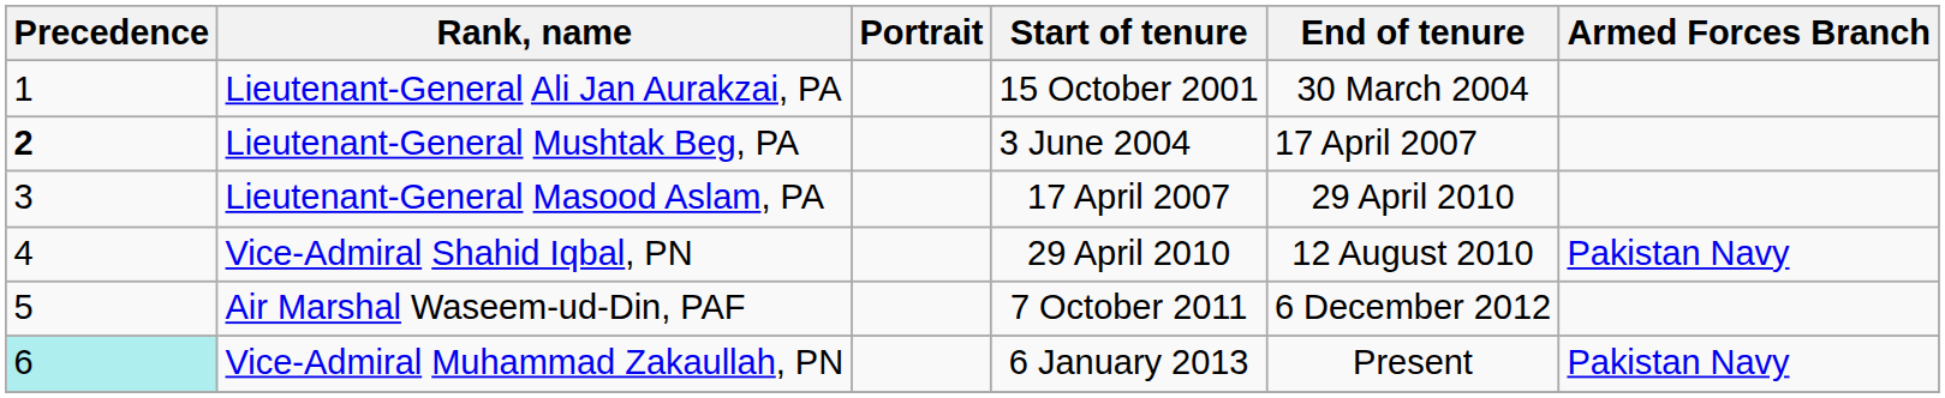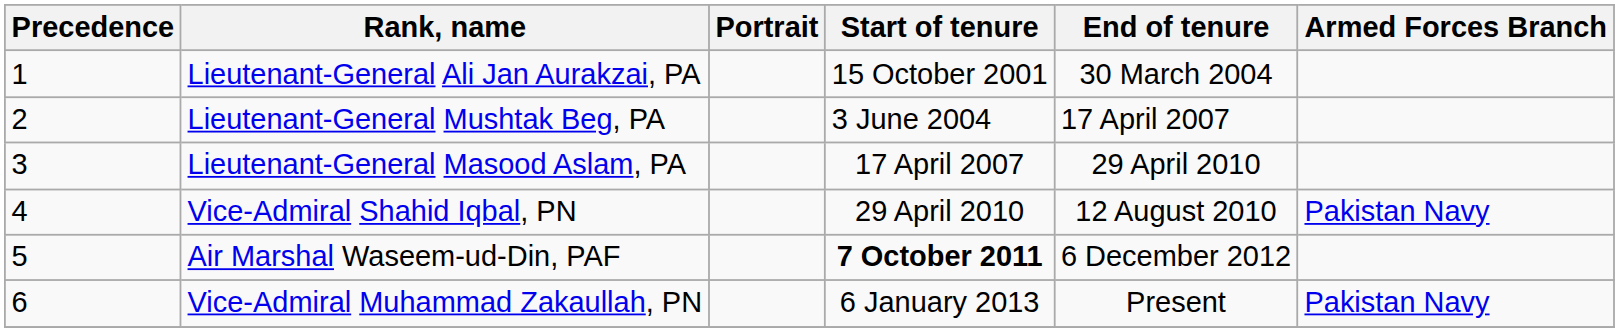Lieutenant-General Mushtak Beg, PA | Precedence: bold -> normal
Air Marshal Waseem-ud-Din, PAF | Start of tenure: normal -> bold
Vice-Admiral Muhammad Zakaullah, PN | Precedence: paleturquoise background -> no background
